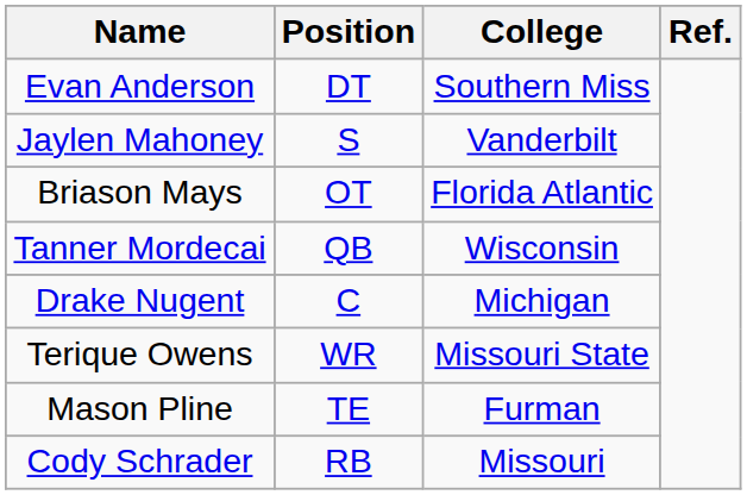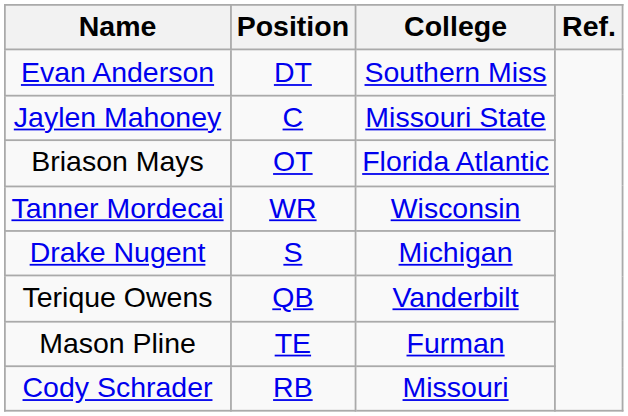Jaylen Mahoney | Position: S -> C
Jaylen Mahoney | College: Vanderbilt -> Missouri State
Tanner Mordecai | Position: QB -> WR
Drake Nugent | Position: C -> S
Terique Owens | Position: WR -> QB
Terique Owens | College: Missouri State -> Vanderbilt
